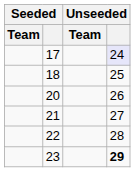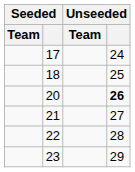17 | Unseeded: lavender background -> no background
20 | Unseeded: normal -> bold
23 | Unseeded: bold -> normal
